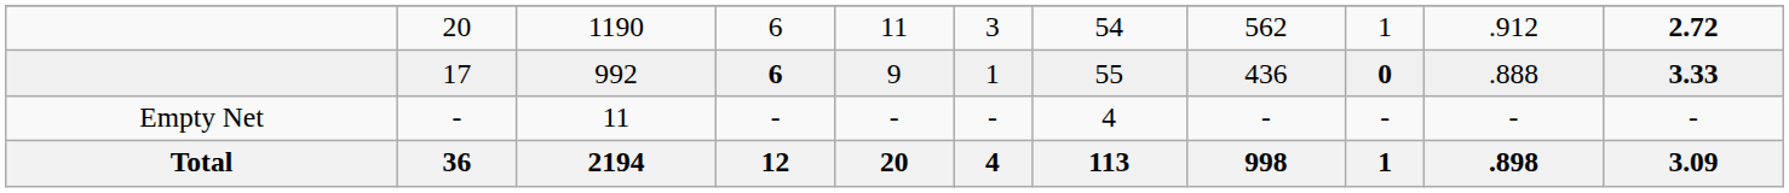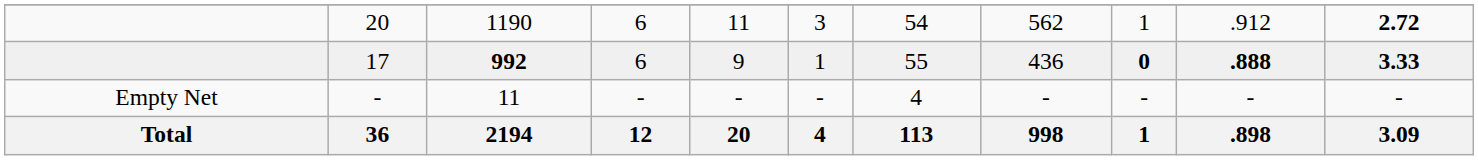17 | column 3: normal -> bold
17 | column 4: bold -> normal
17 | column 10: normal -> bold
